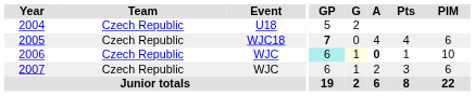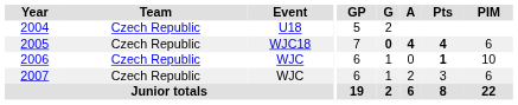2005 | GP: bold -> normal
2005 | G: normal -> bold
2005 | A: normal -> bold
2005 | Pts: normal -> bold
2006 | GP: paleturquoise background -> no background
2006 | G: lightyellow background -> no background
2006 | A: bold -> normal
2006 | Pts: normal -> bold
